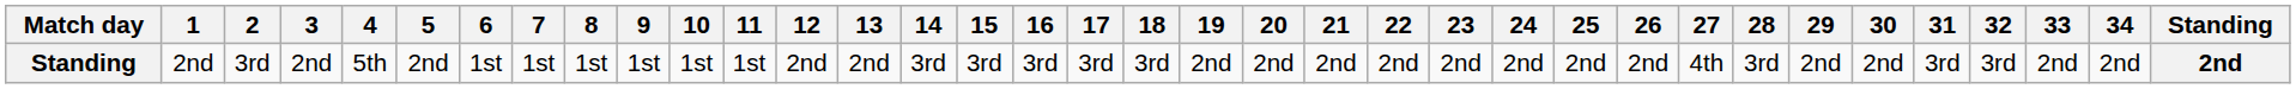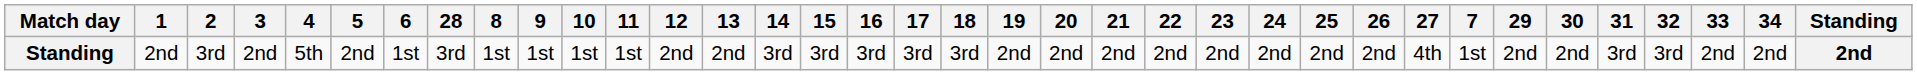columns swapped: 7 <-> 28
